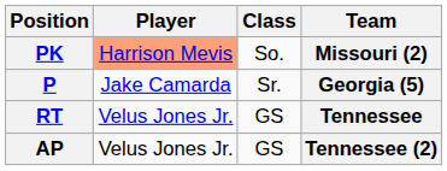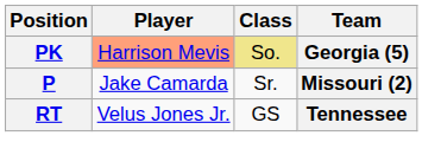PK | Class: no background -> khaki background
PK | Team: Missouri (2) -> Georgia (5)
P | Team: Georgia (5) -> Missouri (2)
- row: AP | Velus Jones Jr. | GS | Tennessee (2)
